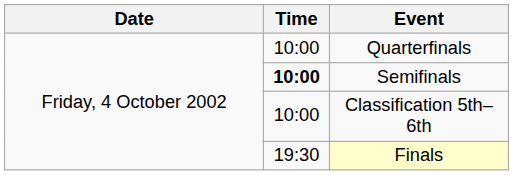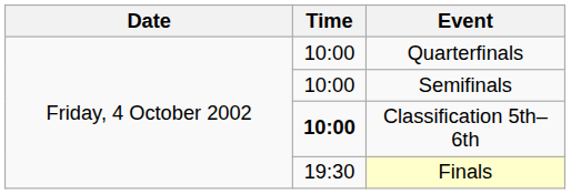Semifinals | Time: bold -> normal
Classification 5th–6th | Time: normal -> bold
